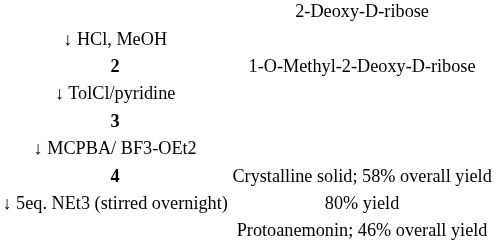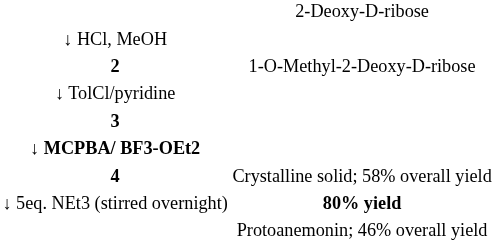row 6 | column 1: normal -> bold
row 8 | column 2: normal -> bold
